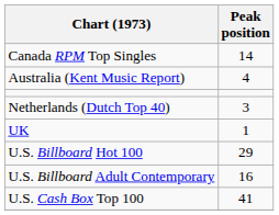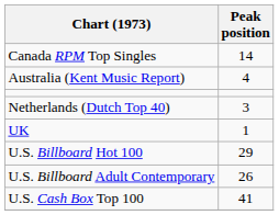row 8 | Peak position: 16 -> 26
